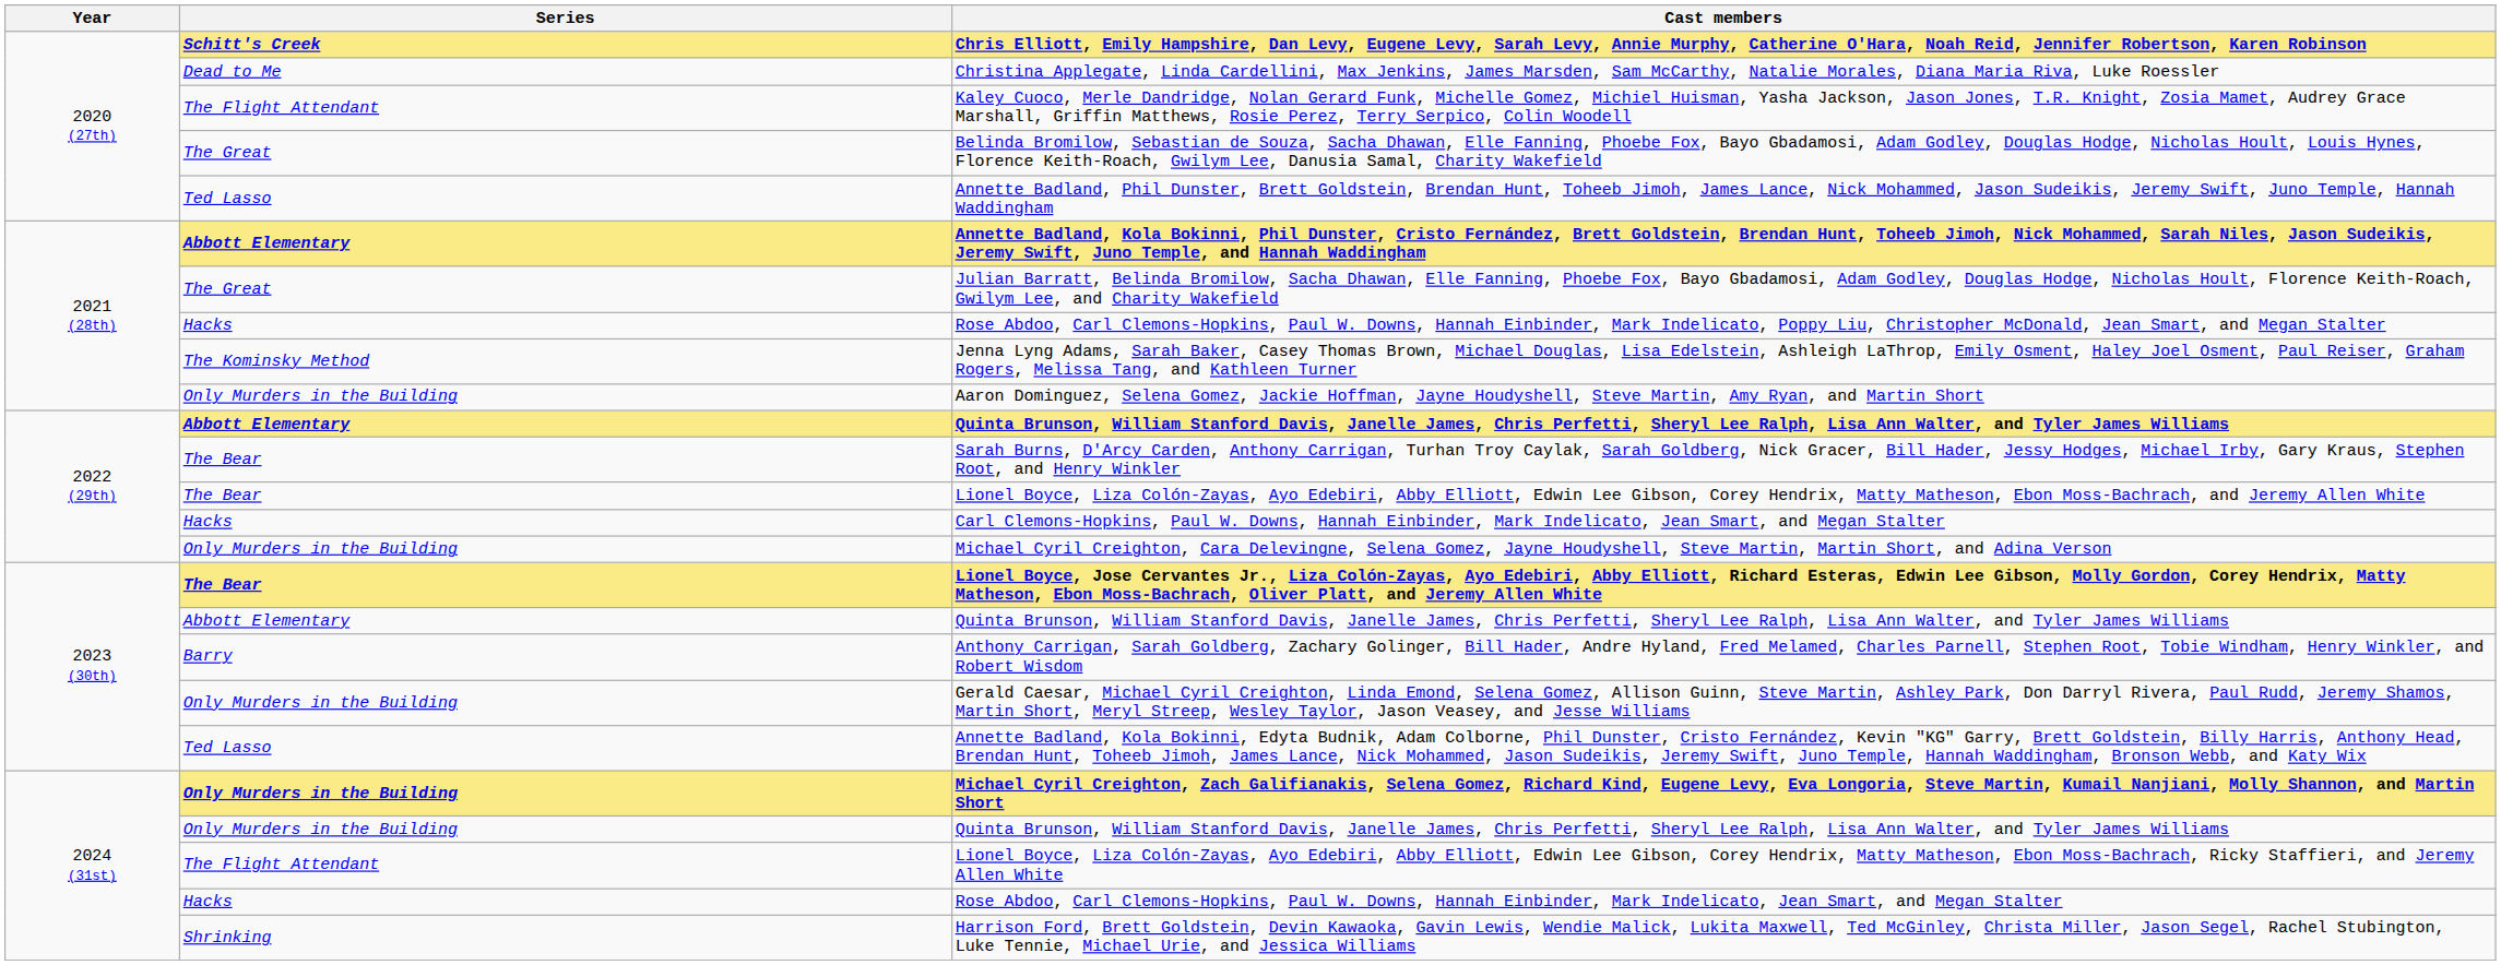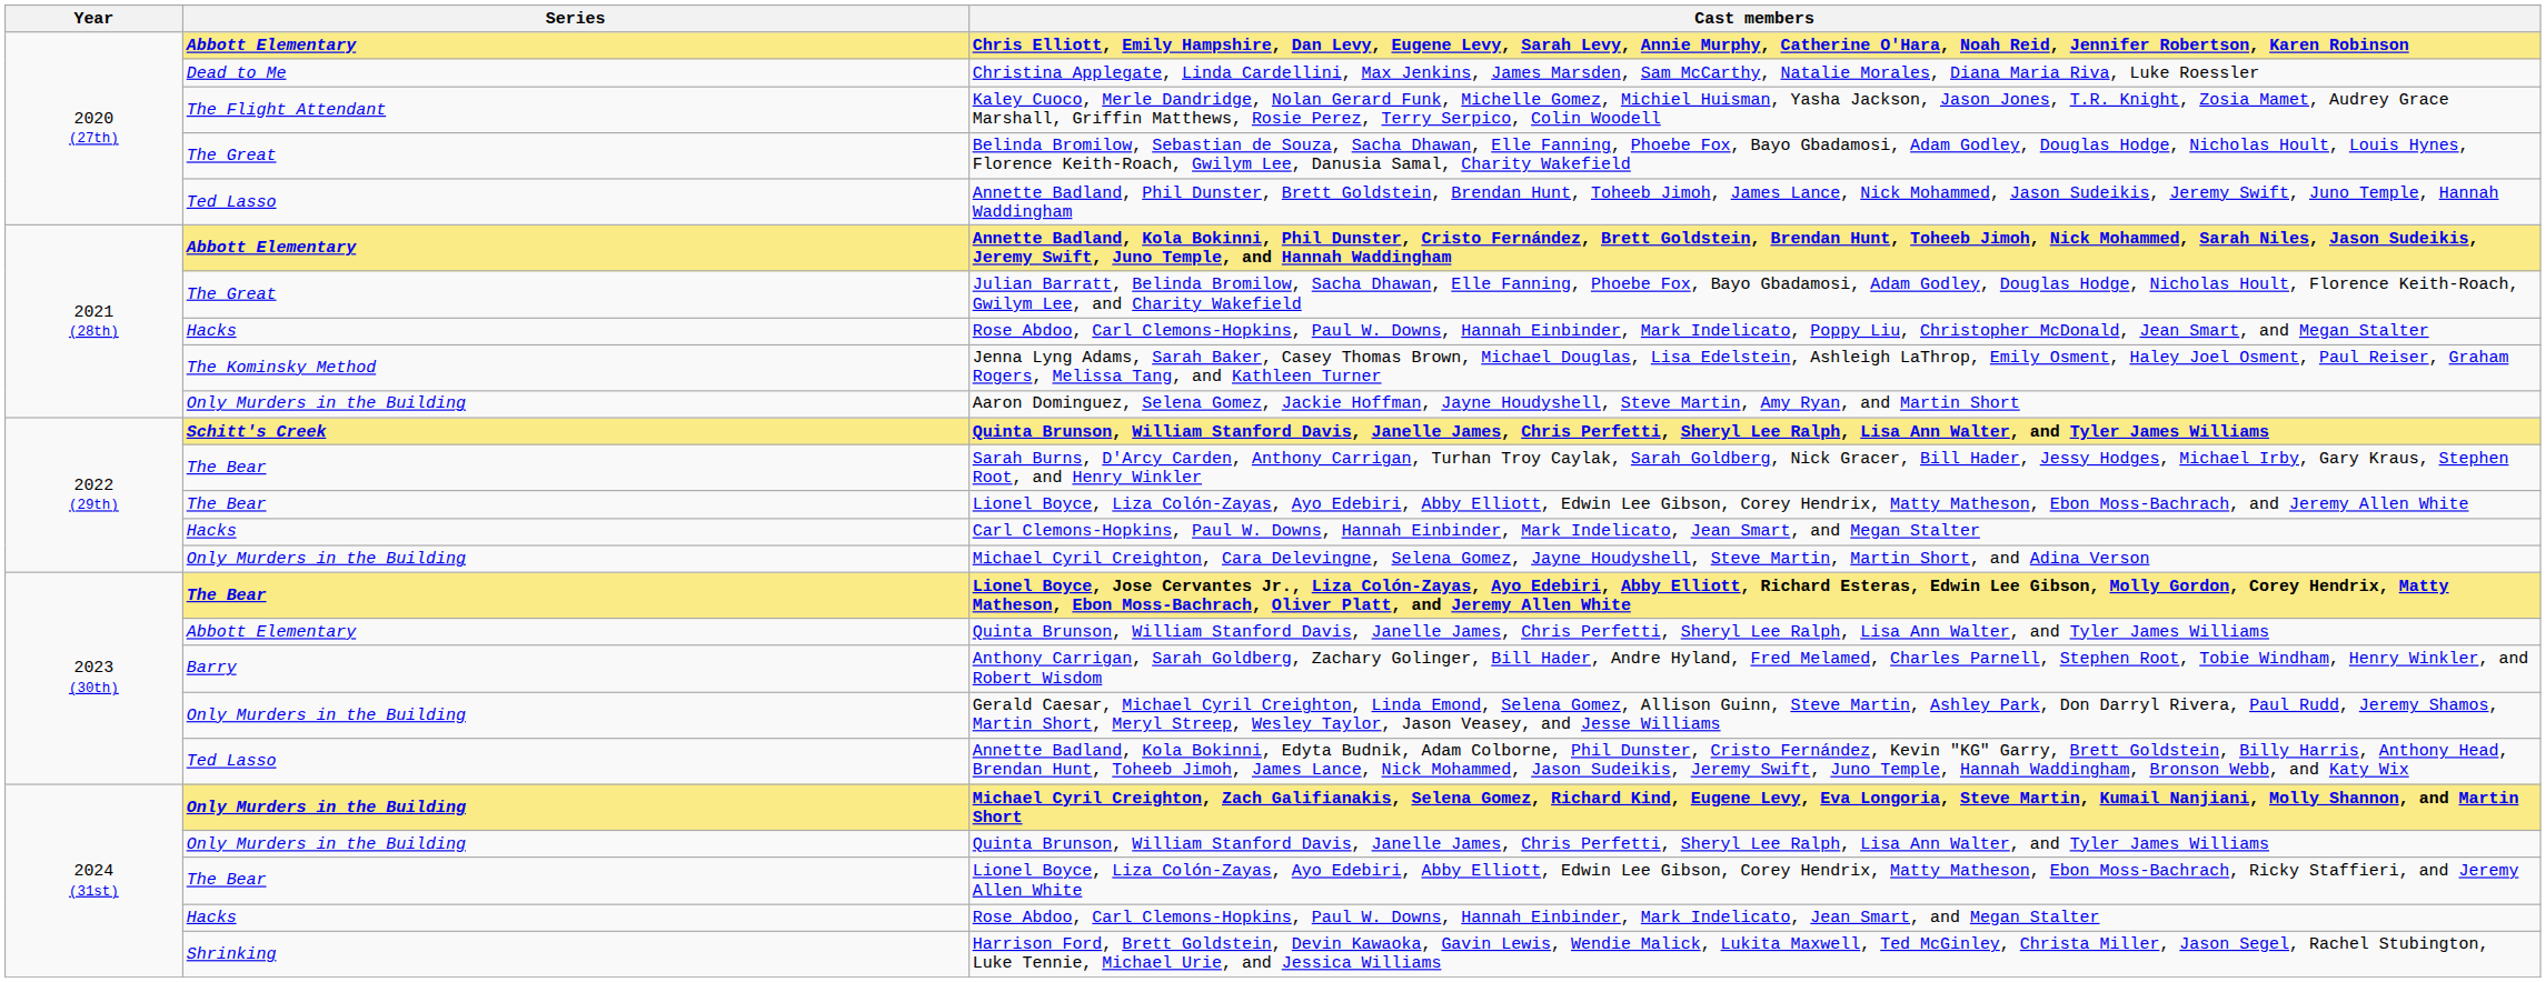row 2 | Series: Schitt's Creek -> Abbott Elementary
row 12 | Series: Abbott Elementary -> Schitt's Creek
row 24 | Series: The Flight Attendant -> The Bear
